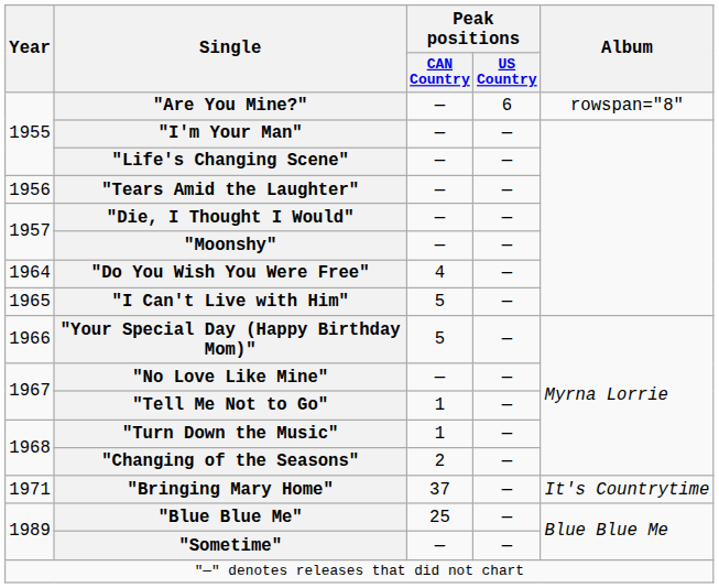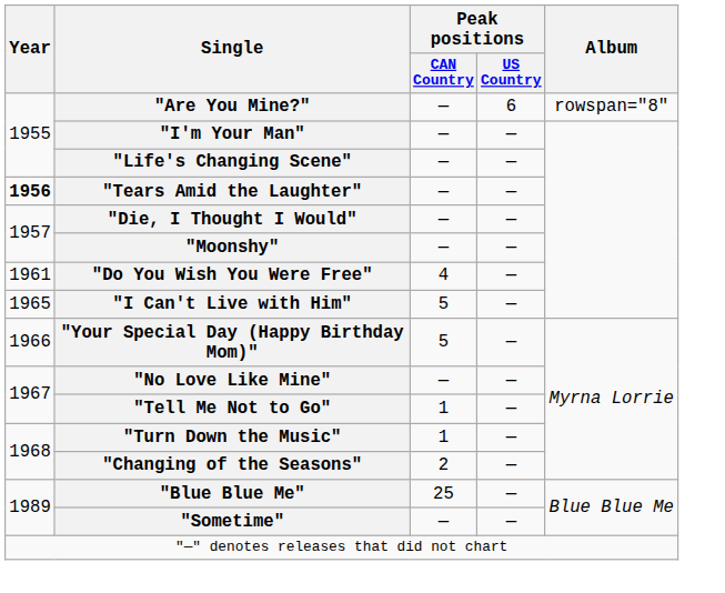"Tears Amid the Laughter" | Year: normal -> bold
"Do You Wish You Were Free" | Year: 1964 -> 1961
- row: 1971 | "Bringing Mary Home" | 37 | — | It's Countrytime
